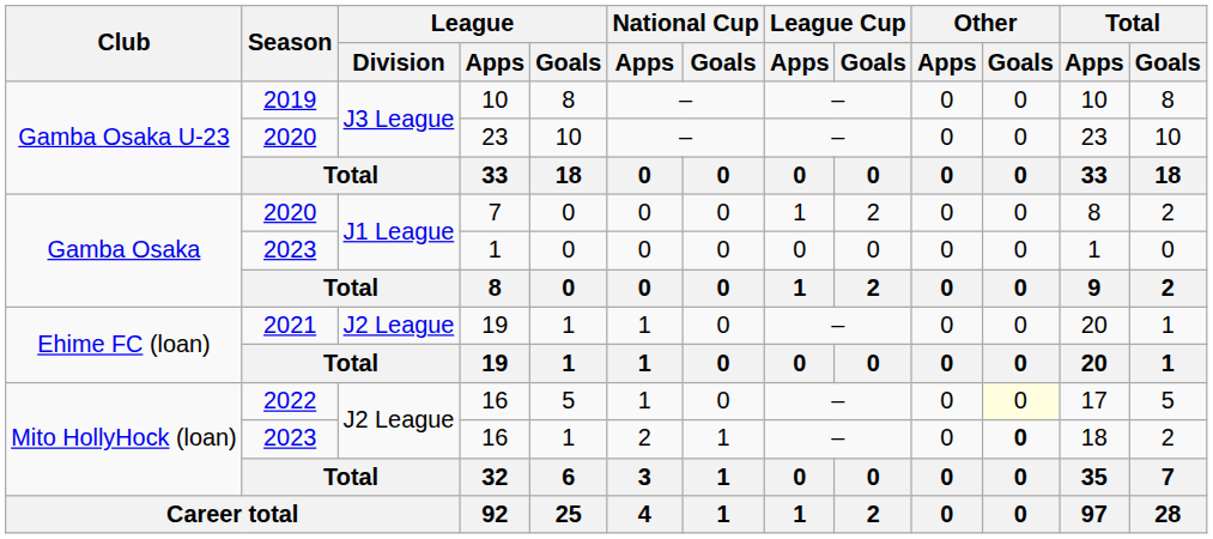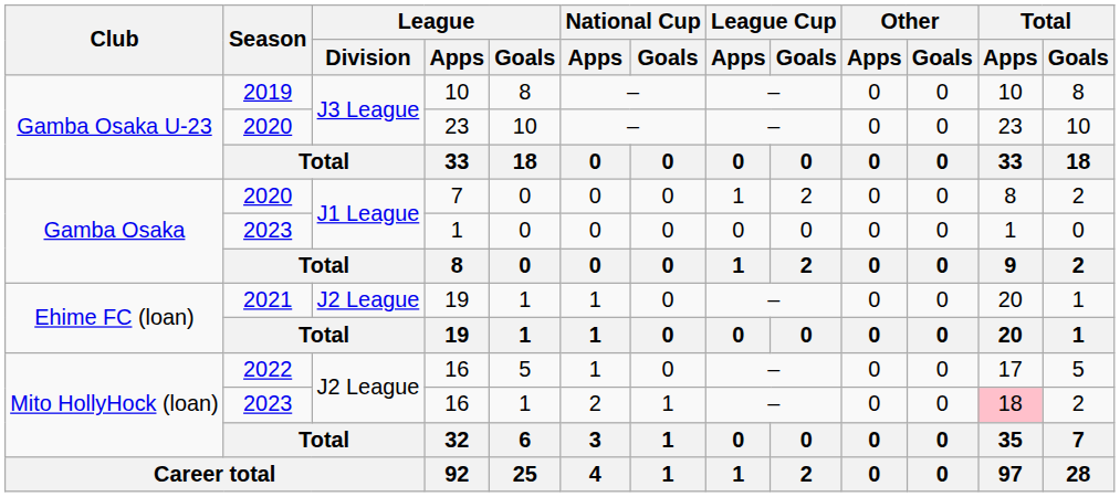2022 / 16 | Other / Goals: lightyellow background -> no background
2023 / 16 | Other / Goals: bold -> normal
2023 / 16 | Total / Apps: no background -> pink background
